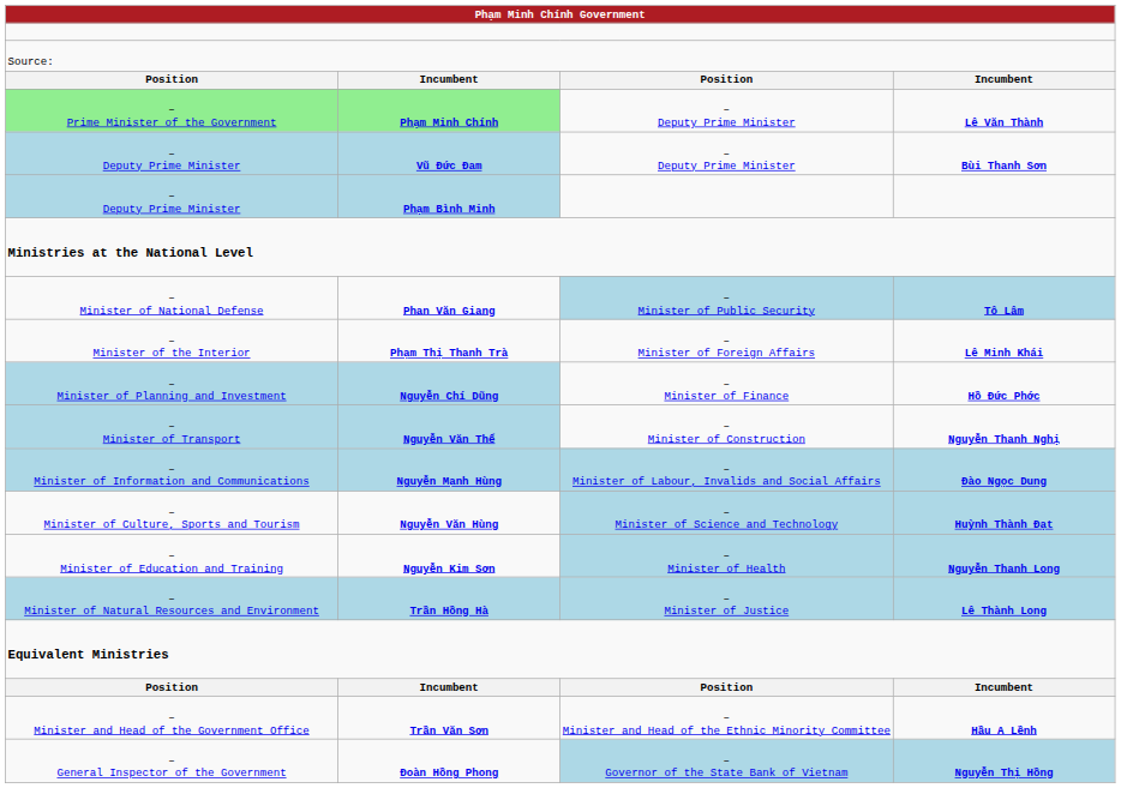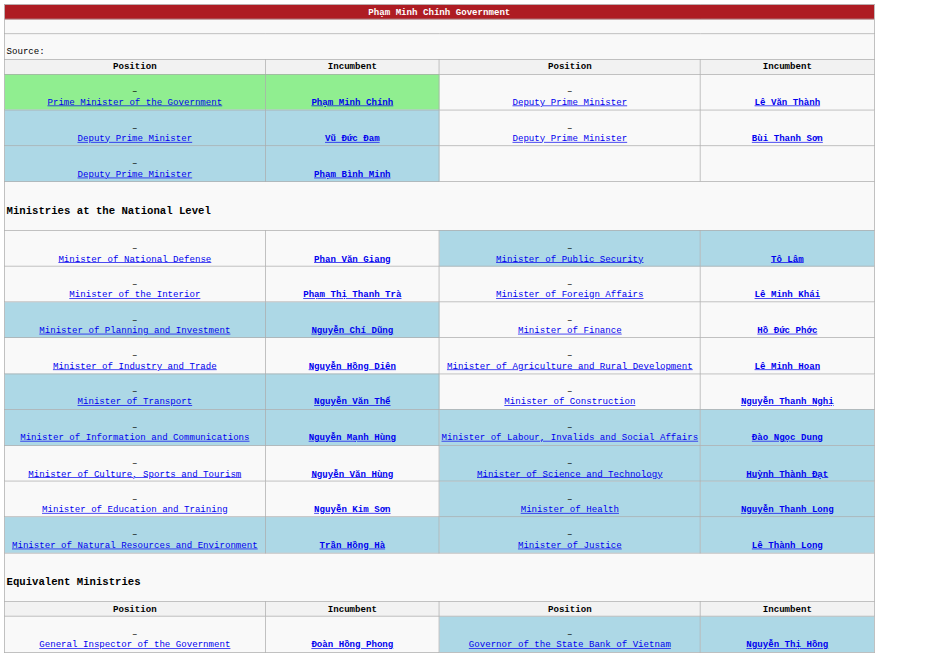+ row: – Minister of Industry and Trade | Nguyễn Hồng Diên | – Minister of Agriculture and Rural Development | Lê Minh Hoan
- row: – Minister and Head of the Government Office | Trần Văn Sơn | – Minister and Head of the Ethnic Minority Committee | Hầu A Lềnh
